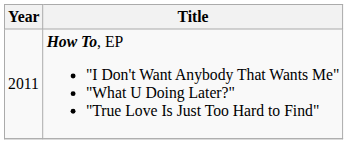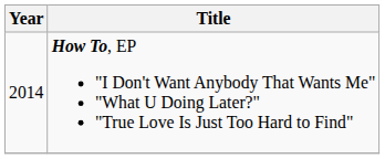row 2 | Year: 2011 -> 2014
